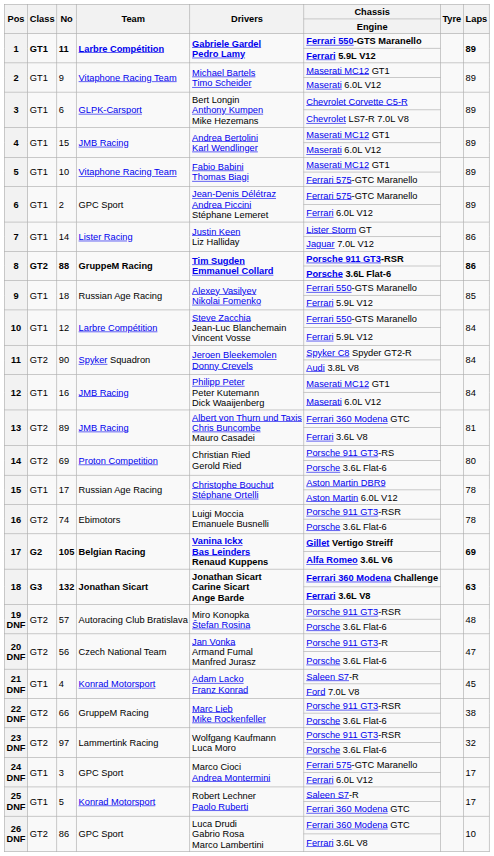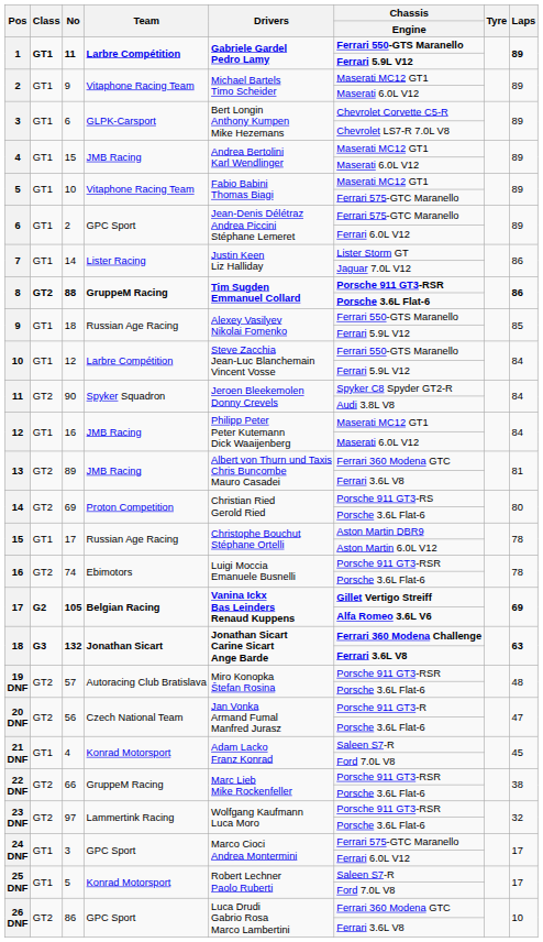row 52 | Chassis / Engine: Ferrari 360 Modena GTC -> Ford 7.0L V8
